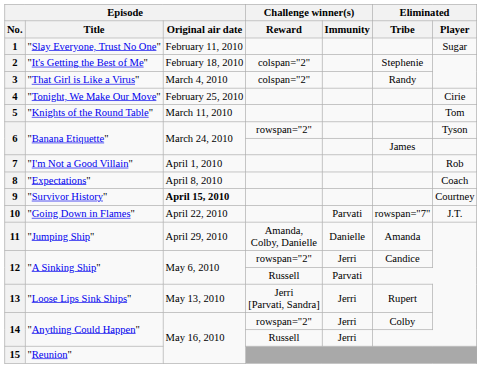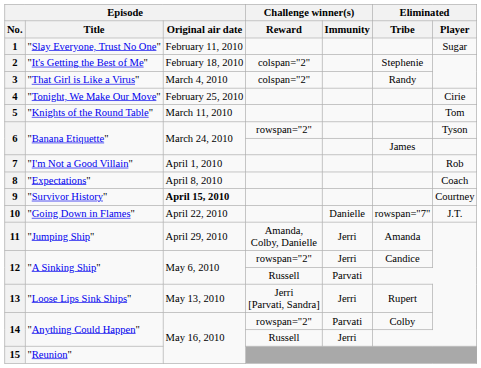10 | Challenge winner(s) / Immunity: Parvati -> Danielle
11 | Challenge winner(s) / Immunity: Danielle -> Jerri
14 / rowspan="2" | Challenge winner(s) / Immunity: Jerri -> Parvati
